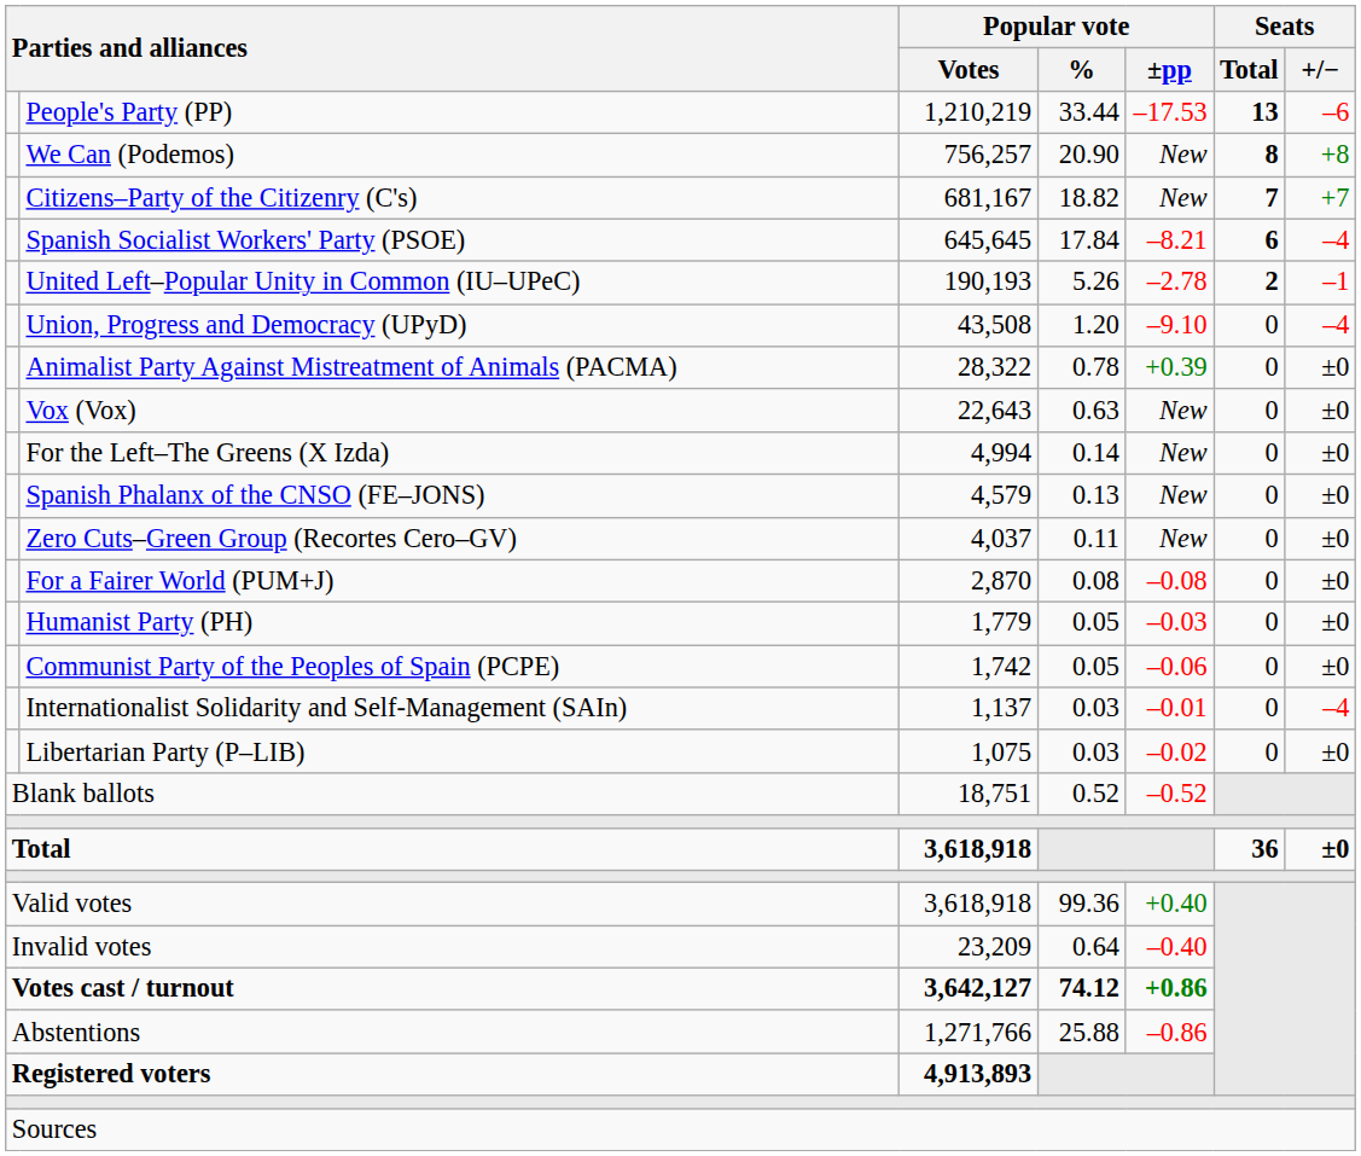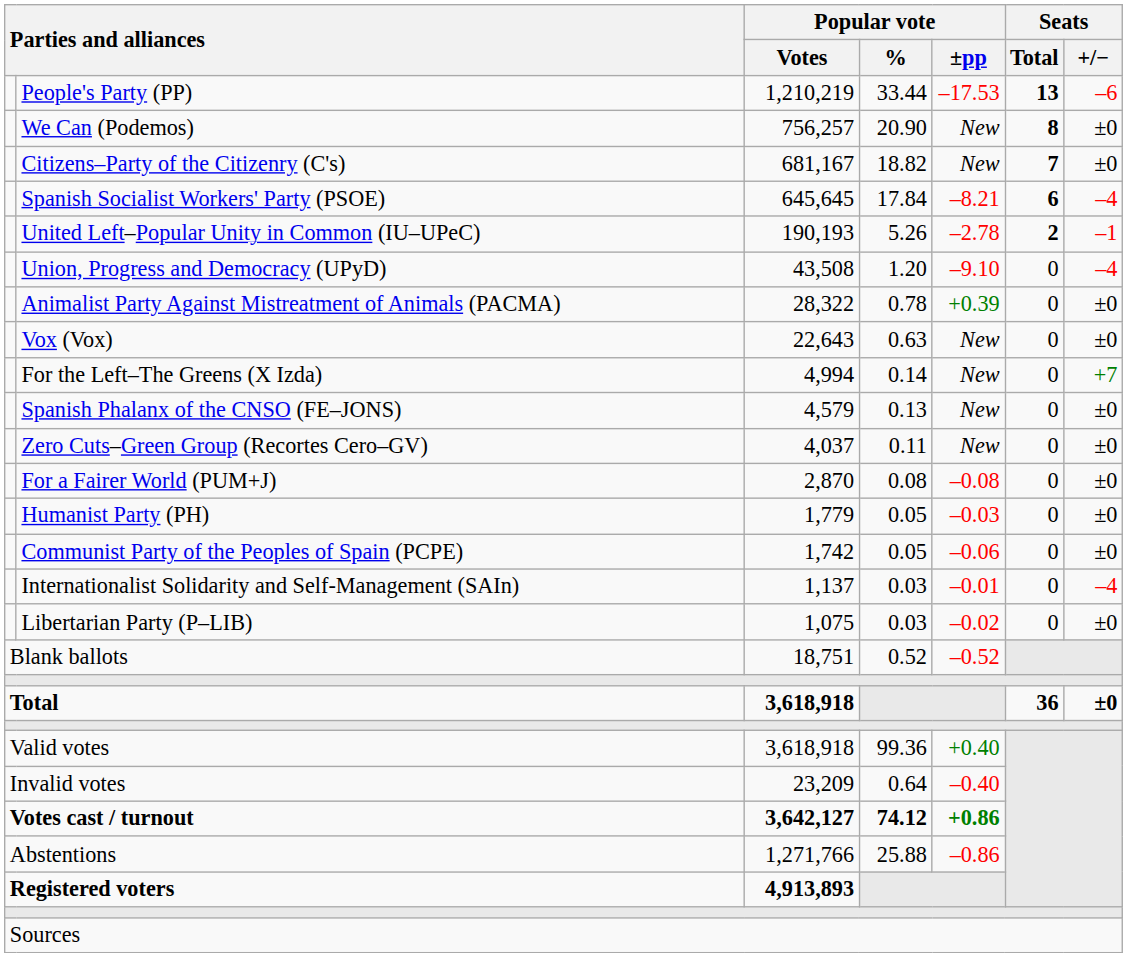We Can (Podemos) | Seats / +/−: +8 -> ±0
Citizens–Party of the Citizenry (C's) | Seats / +/−: +7 -> ±0
For the Left–The Greens (X Izda) | Seats / +/−: ±0 -> +7
